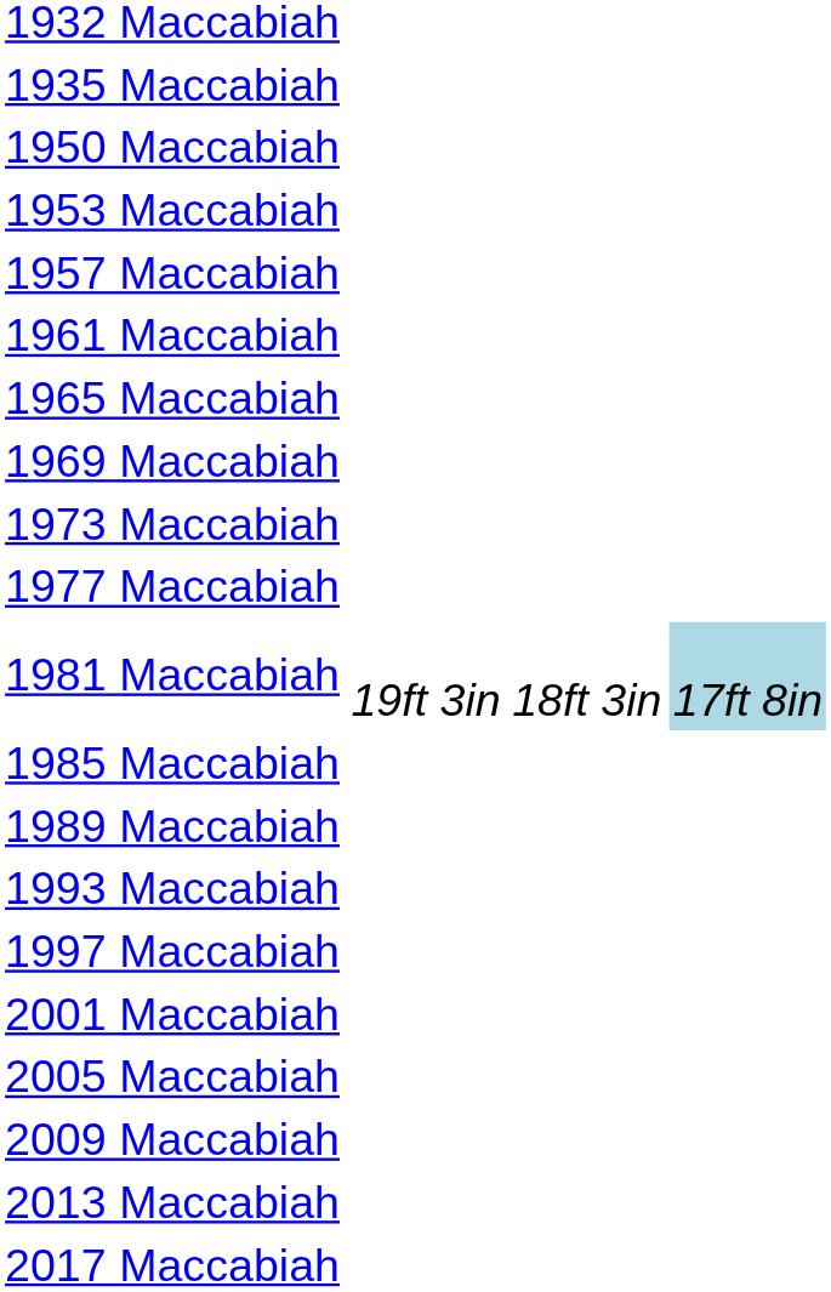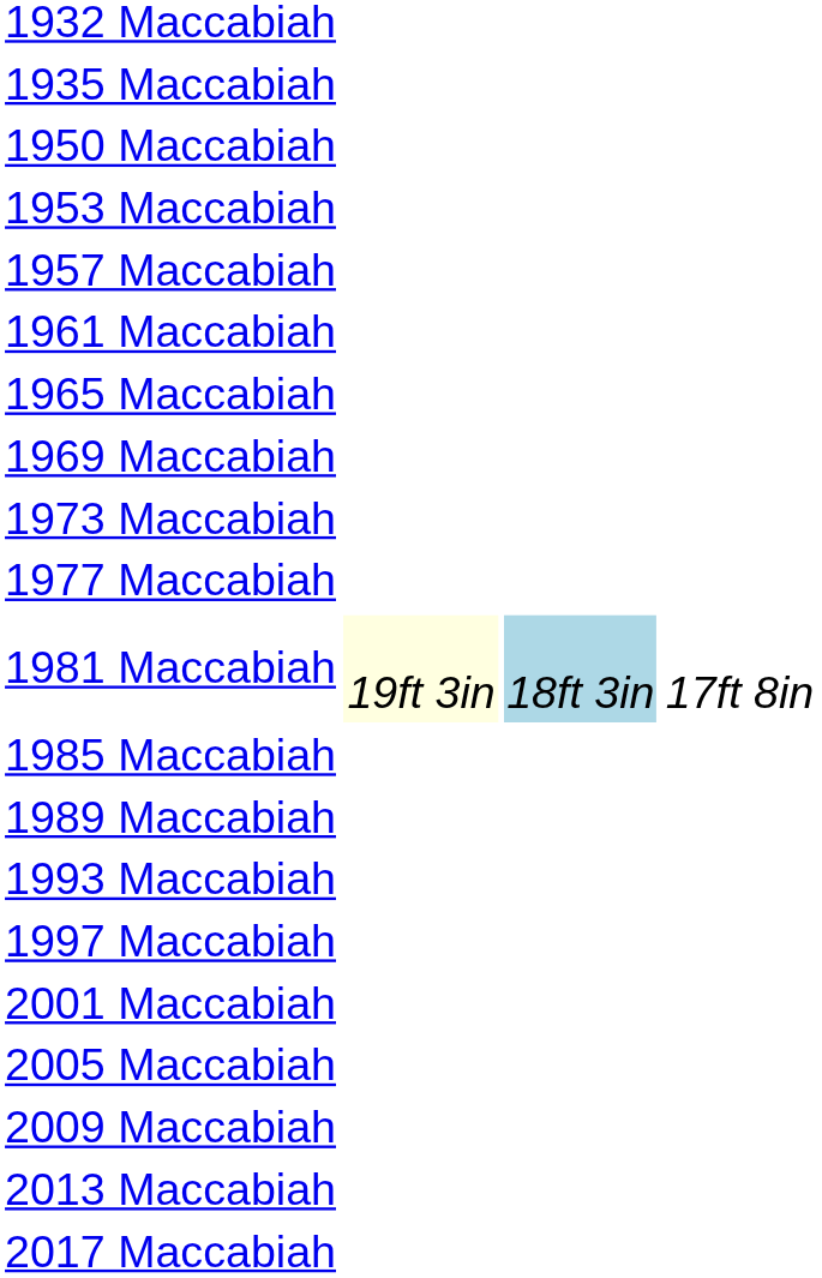1981 Maccabiah | column 2: no background -> lightyellow background
1981 Maccabiah | column 3: no background -> lightblue background
1981 Maccabiah | column 4: lightblue background -> no background
